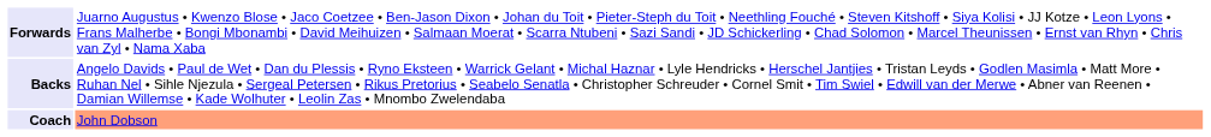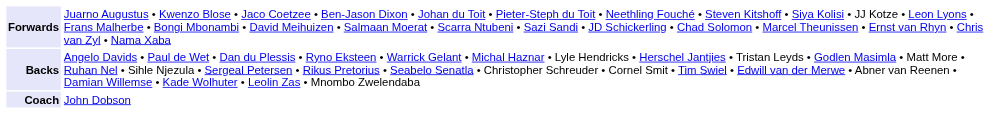Coach | column 2: lightsalmon background -> no background
